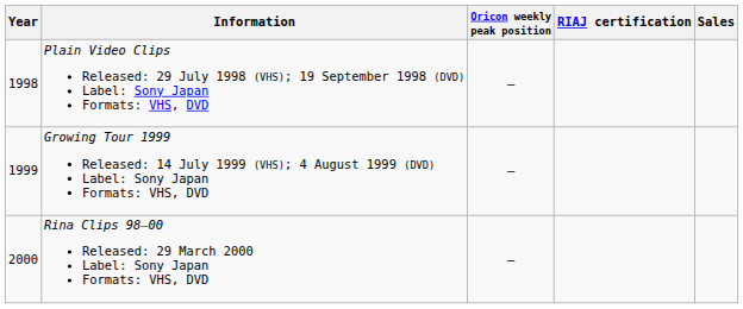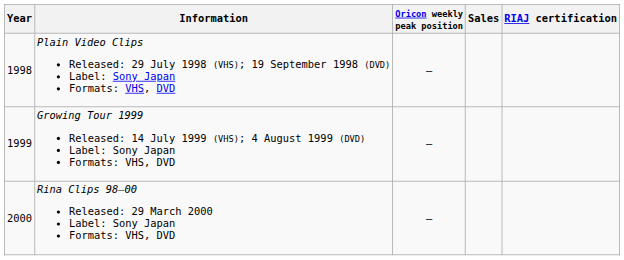columns swapped: Sales <-> RIAJ certification
